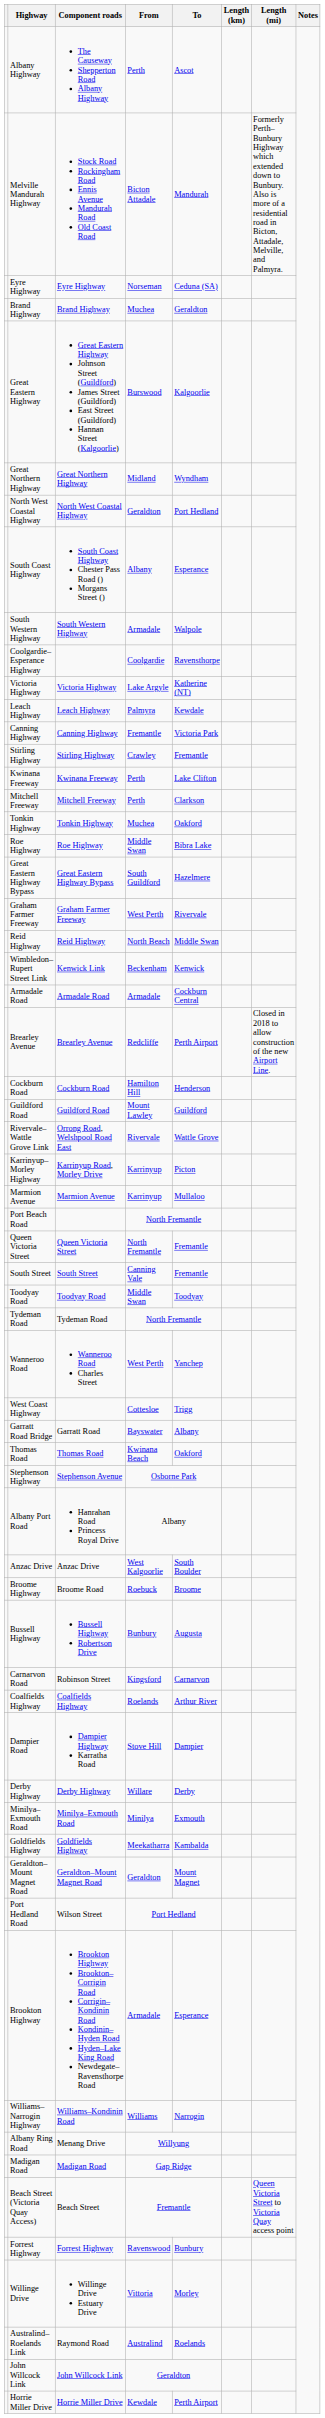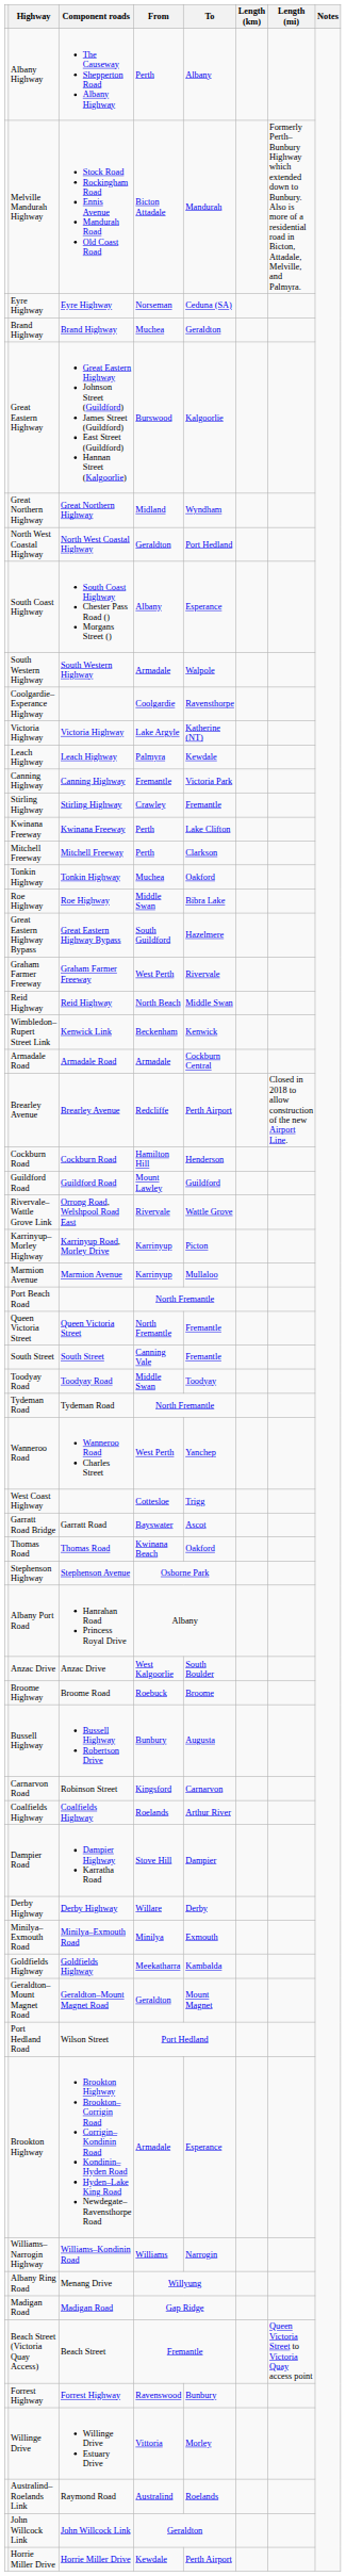Albany Highway | To: Ascot -> Albany
Garratt Road Bridge | To: Albany -> Ascot
